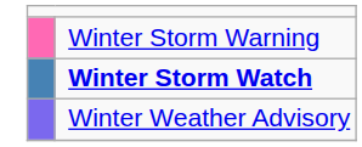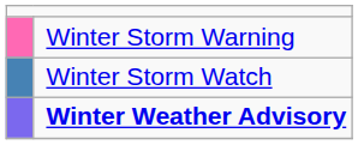Winter Storm Watch | column 2: bold -> normal
Winter Weather Advisory | column 2: normal -> bold
